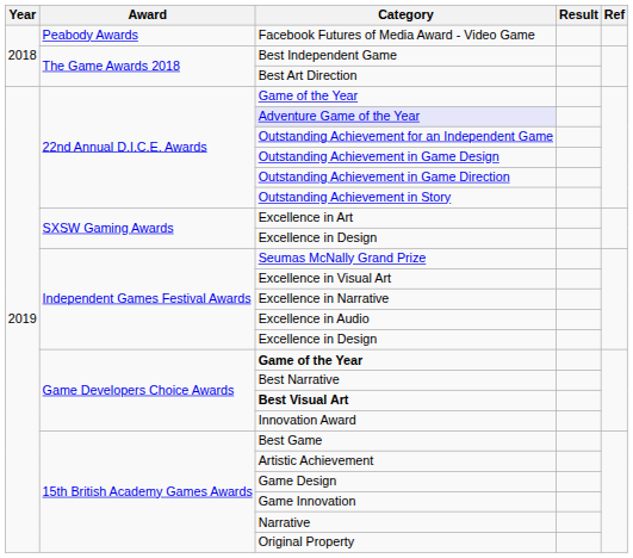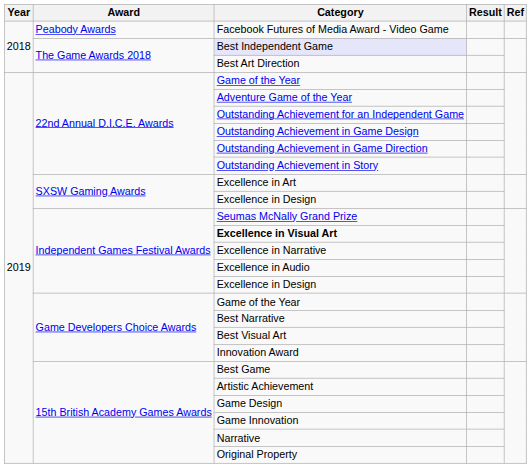Best Independent Game | Category: no background -> lavender background
Adventure Game of the Year | Category: lavender background -> no background
Excellence in Visual Art | Category: normal -> bold
Game Developers Choice Awards / Game of the Year | Category: bold -> normal
Best Visual Art | Category: bold -> normal
